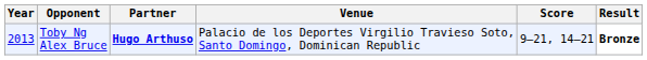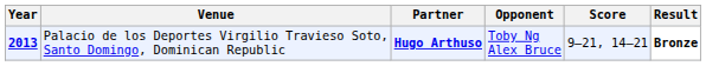columns swapped: Venue <-> Opponent
row 2 | Year: normal -> bold
